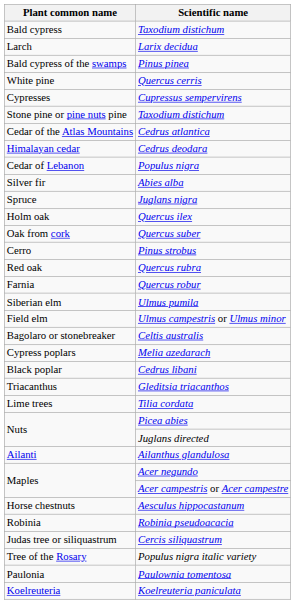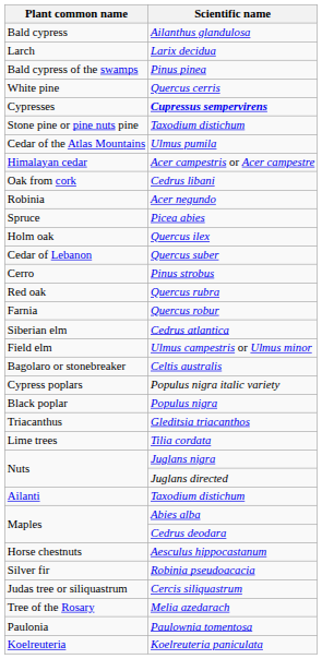row 2 | Scientific name: Taxodium distichum -> Ailanthus glandulosa
row 6 | Scientific name: normal -> bold
row 8 | Scientific name: Cedrus atlantica -> Ulmus pumila
row 9 | Scientific name: Cedrus deodara -> Acer campestris or Acer campestre
row 10 | Plant common name: Cedar of Lebanon -> Oak from cork
row 10 | Scientific name: Populus nigra -> Cedrus libani
row 11 | Plant common name: Silver fir -> Robinia
row 11 | Scientific name: Abies alba -> Acer negundo
row 12 | Scientific name: Juglans nigra -> Picea abies
row 14 | Plant common name: Oak from cork -> Cedar of Lebanon
row 18 | Scientific name: Ulmus pumila -> Cedrus atlantica
row 21 | Scientific name: Melia azedarach -> Populus nigra italic variety
row 22 | Scientific name: Cedrus libani -> Populus nigra
row 25 | Scientific name: Picea abies -> Juglans nigra
row 27 | Scientific name: Ailanthus glandulosa -> Taxodium distichum
row 28 | Scientific name: Acer negundo -> Abies alba
row 29 | Scientific name: Acer campestris or Acer campestre -> Cedrus deodara
row 31 | Plant common name: Robinia -> Silver fir
row 33 | Scientific name: Populus nigra italic variety -> Melia azedarach
